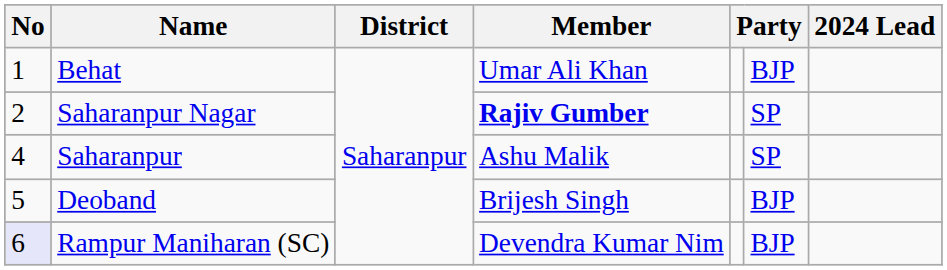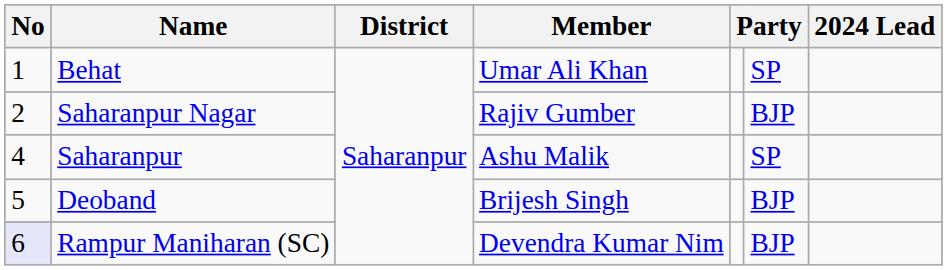Behat | column 6: BJP -> SP
Saharanpur Nagar | Member: bold -> normal
Saharanpur Nagar | column 6: SP -> BJP
